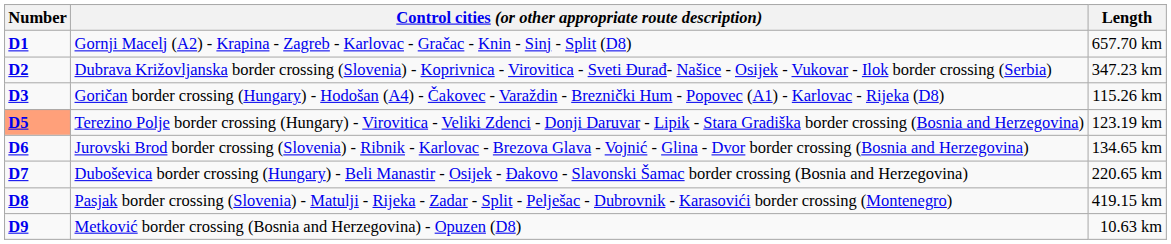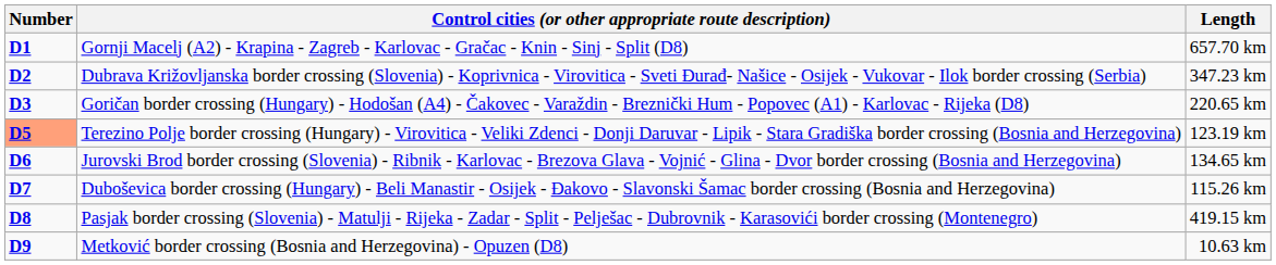row 4 | Length: 115.26 km -> 220.65 km
row 7 | Length: 220.65 km -> 115.26 km
